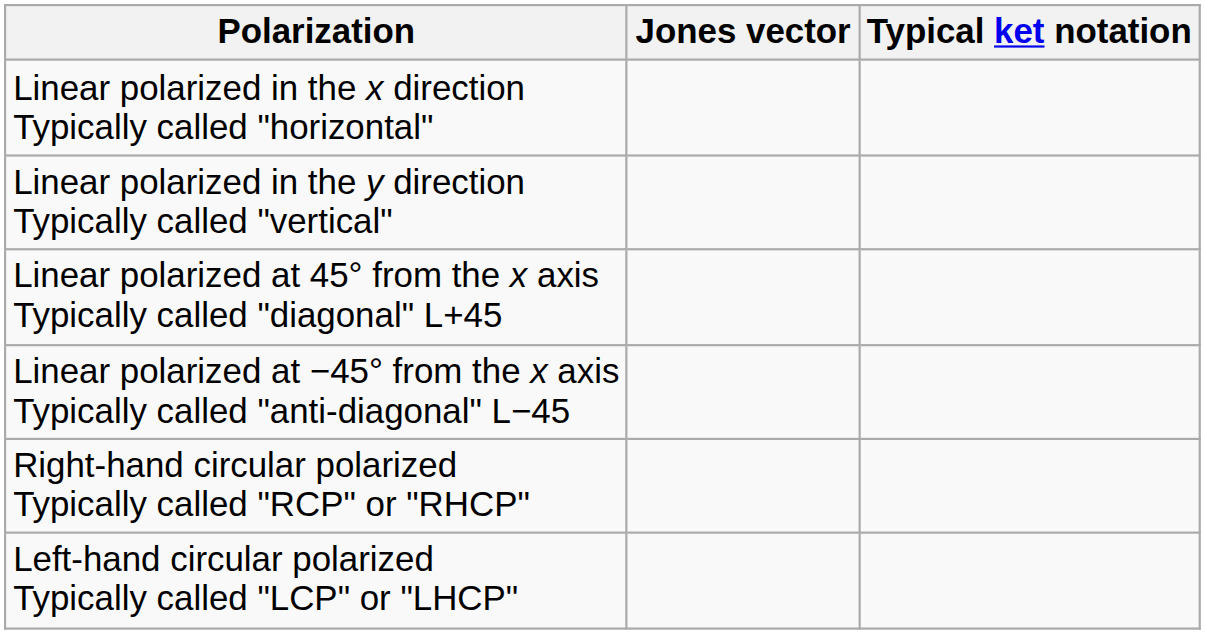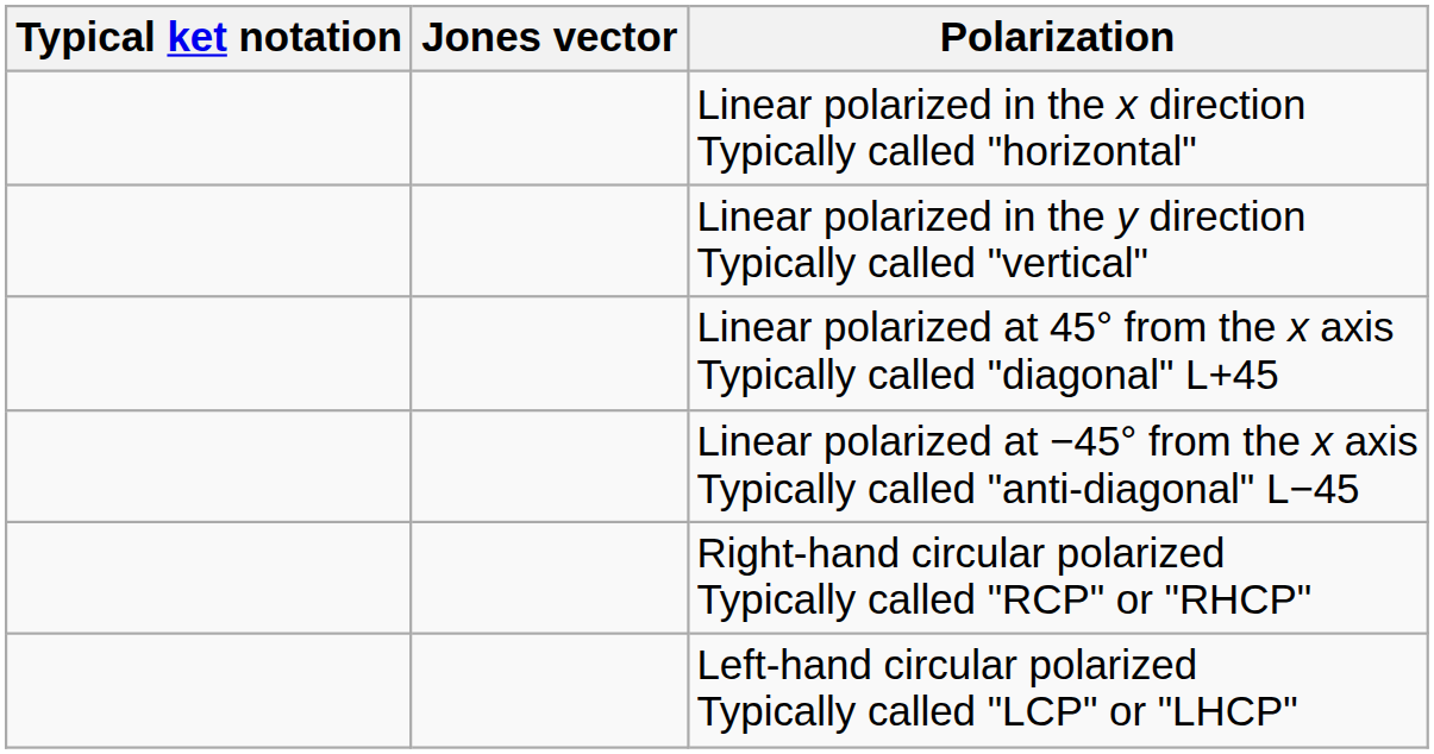columns swapped: Polarization <-> Typical ket notation
